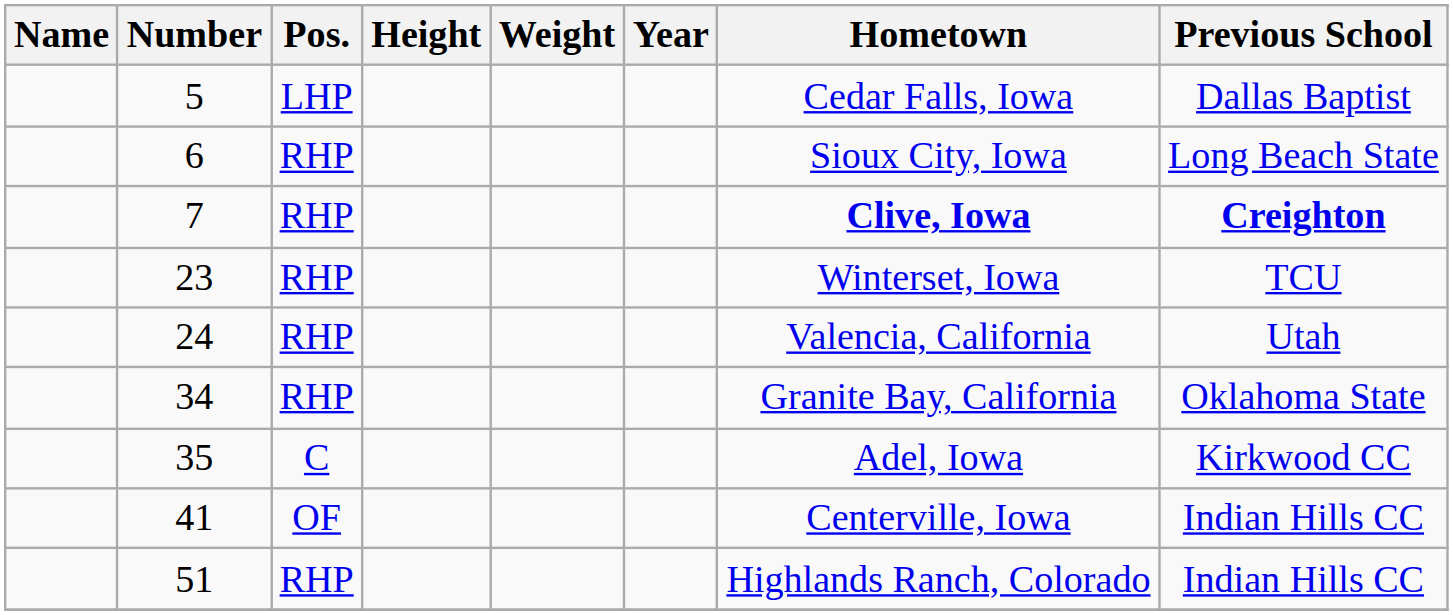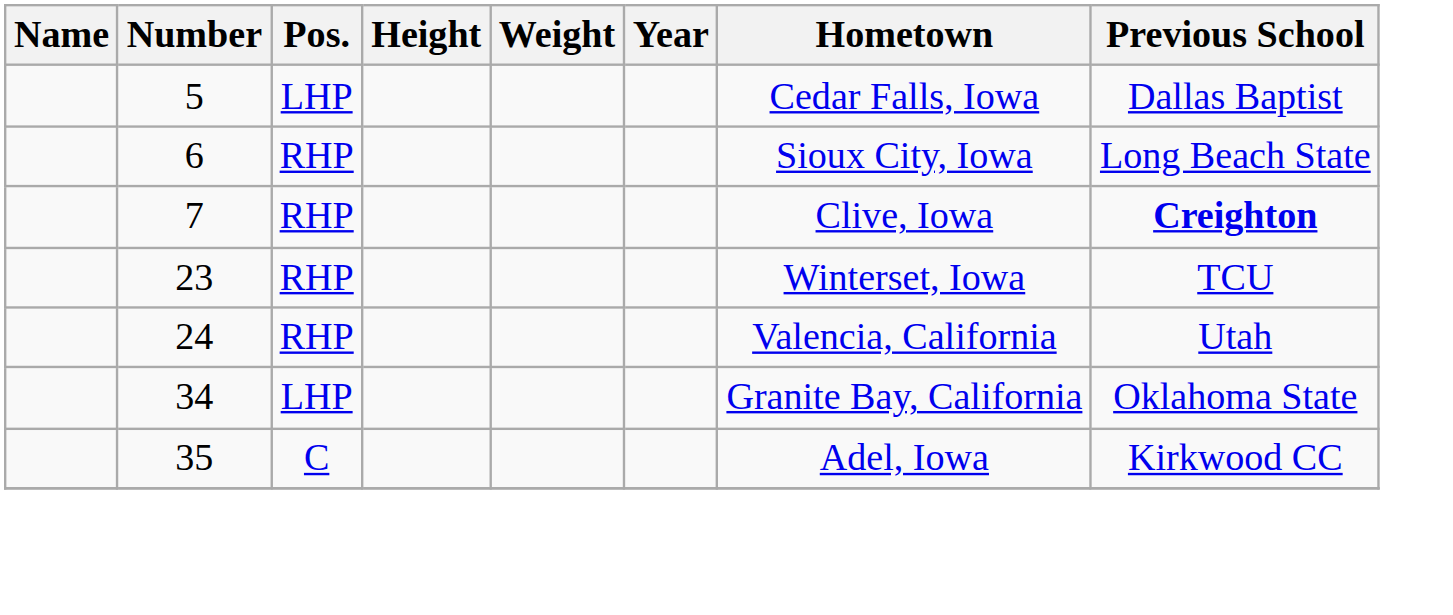7 | Hometown: bold -> normal
34 | Pos.: RHP -> LHP
- row: 41 | OF | Centerville, Iowa | Indian Hills CC
- row: 51 | RHP | Highlands Ranch, Colorado | Indian Hills CC
